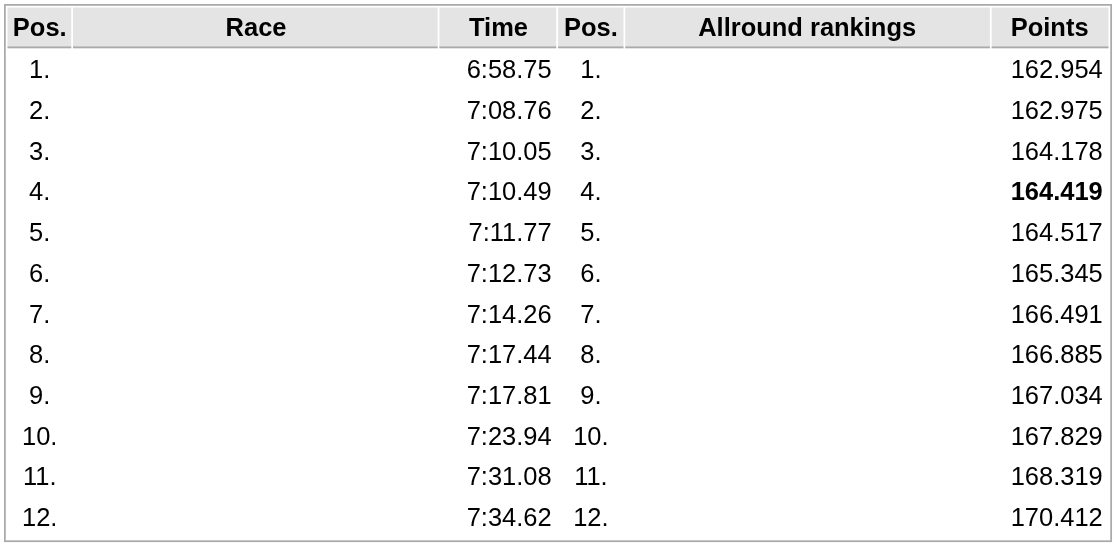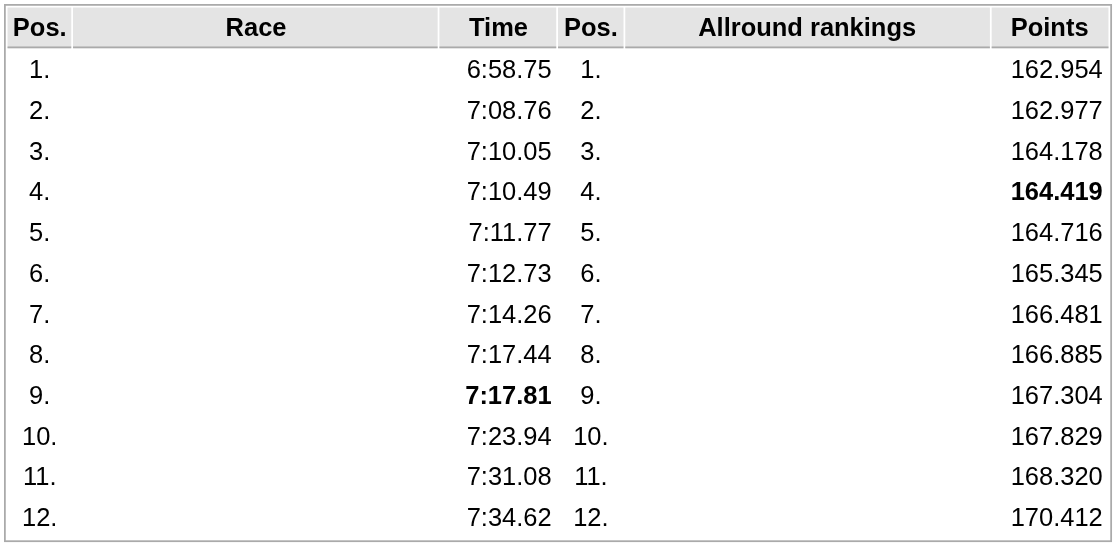row 3 | Points: 162.975 -> 162.977
row 6 | Points: 164.517 -> 164.716
row 8 | Points: 166.491 -> 166.481
row 10 | Time: normal -> bold
row 10 | Points: 167.034 -> 167.304
row 12 | Points: 168.319 -> 168.320
